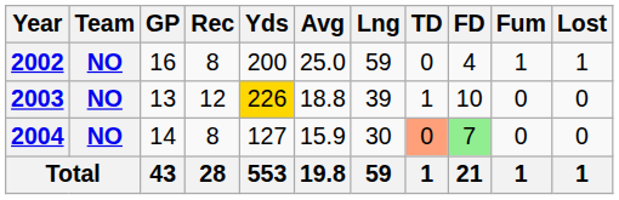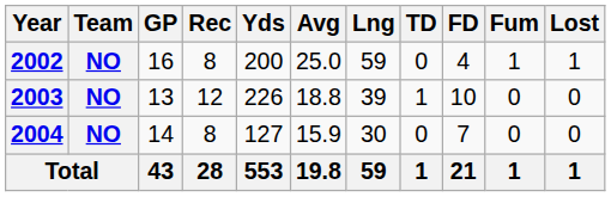2003 | Yds: gold background -> no background
2004 | TD: lightsalmon background -> no background
2004 | FD: lightgreen background -> no background
